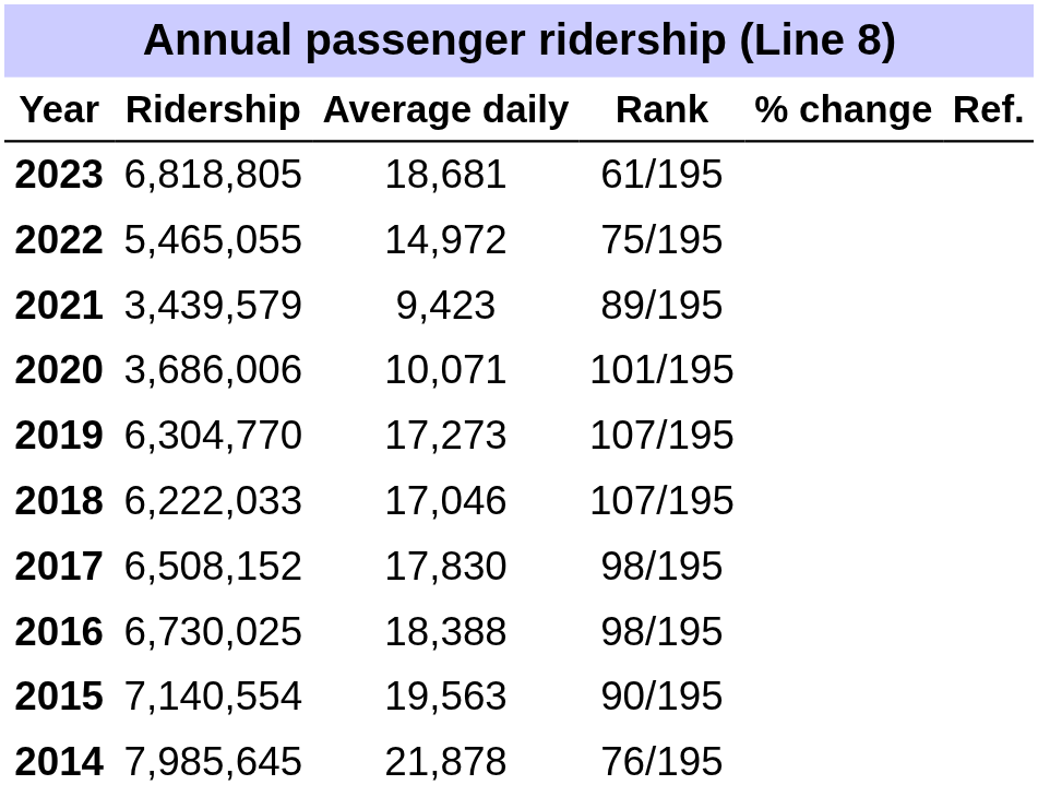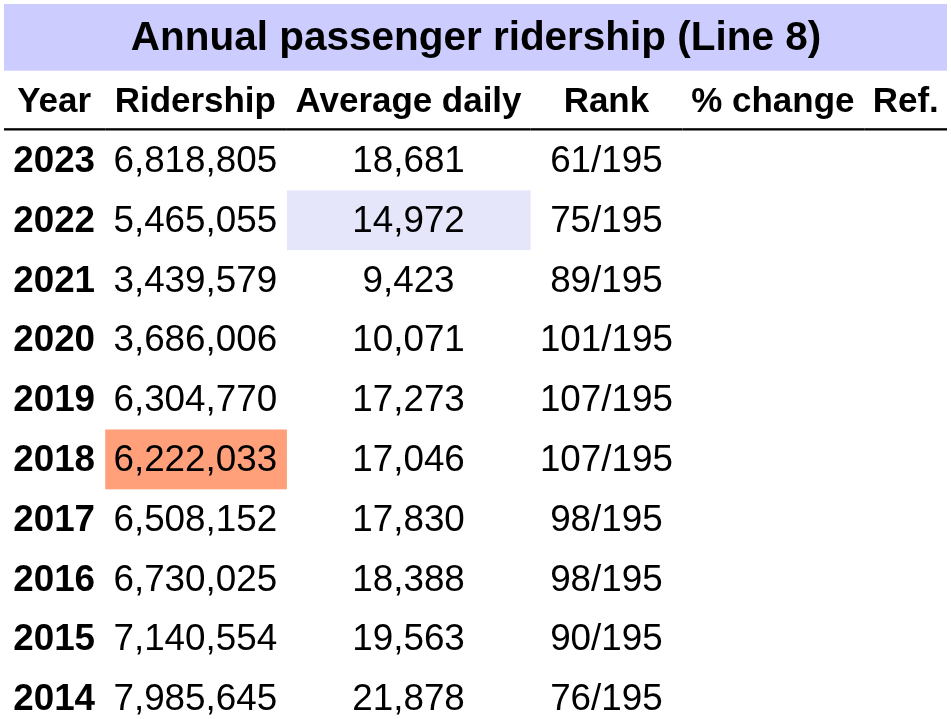2022 | Average daily: no background -> lavender background
2018 | Ridership: no background -> lightsalmon background
